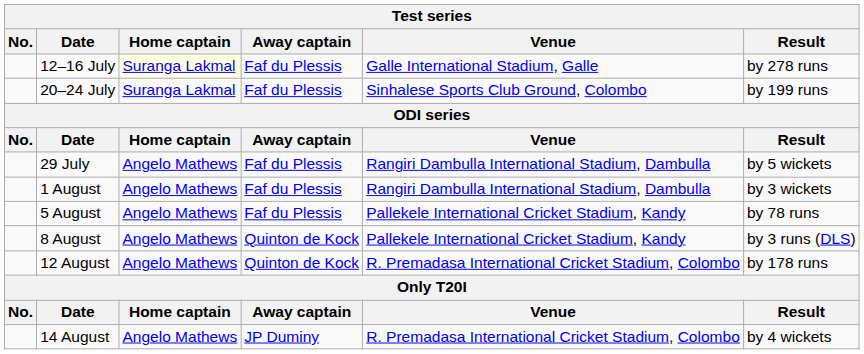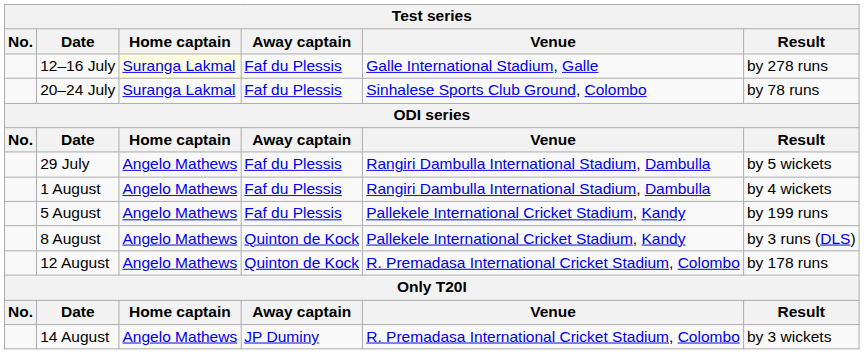20–24 July | Result: by 199 runs -> by 78 runs
1 August | Result: by 3 wickets -> by 4 wickets
5 August | Result: by 78 runs -> by 199 runs
14 August | Result: by 4 wickets -> by 3 wickets
